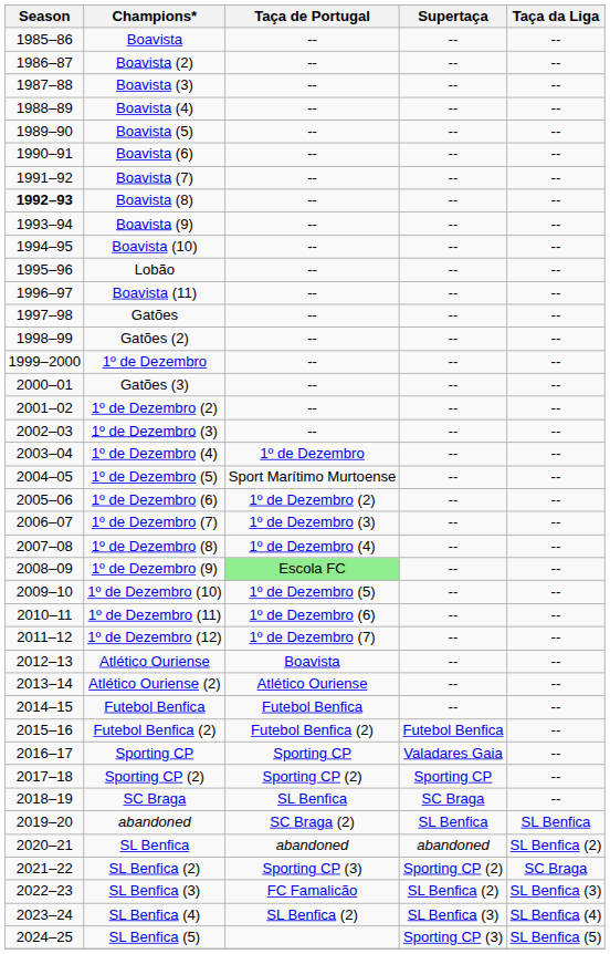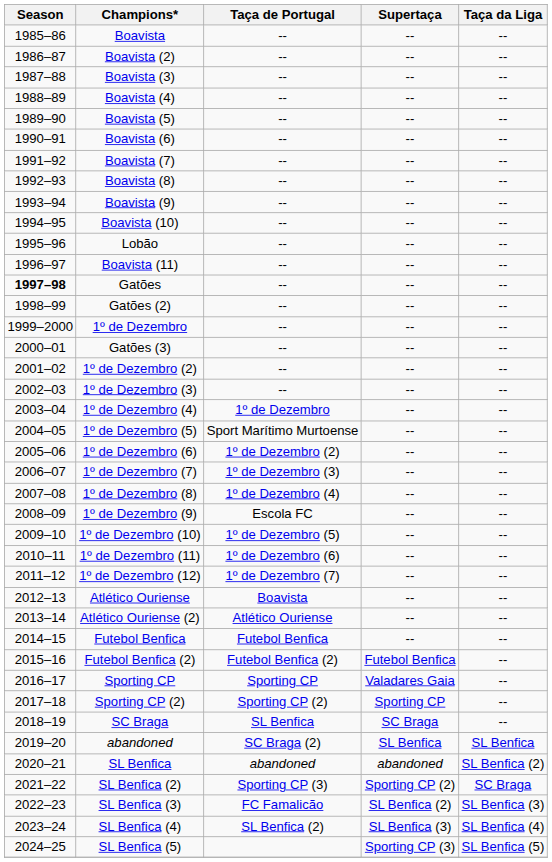Boavista (8) | Season: bold -> normal
Gatões | Season: normal -> bold
1º de Dezembro (9) | Taça de Portugal: lightgreen background -> no background
